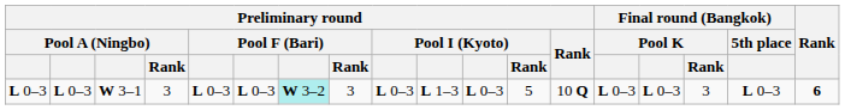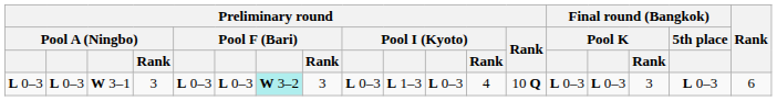row 4 | Preliminary round / Pool I (Kyoto) / Rank: 5 -> 4
row 4 | Rank: bold -> normal
